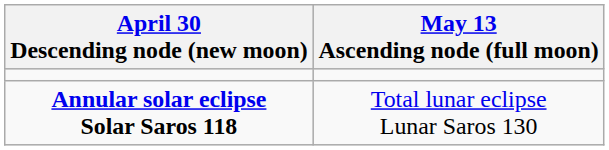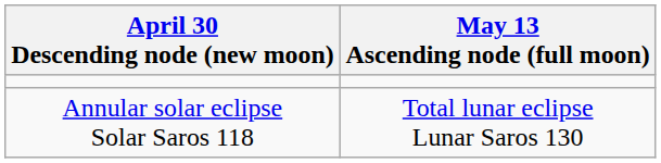row 3 | April 30 Descending node (new moon): bold -> normal
